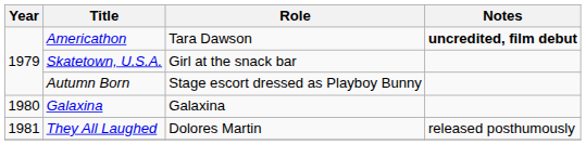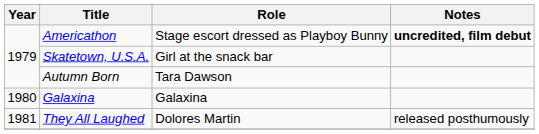Americathon | Role: Tara Dawson -> Stage escort dressed as Playboy Bunny
Autumn Born | Role: Stage escort dressed as Playboy Bunny -> Tara Dawson
